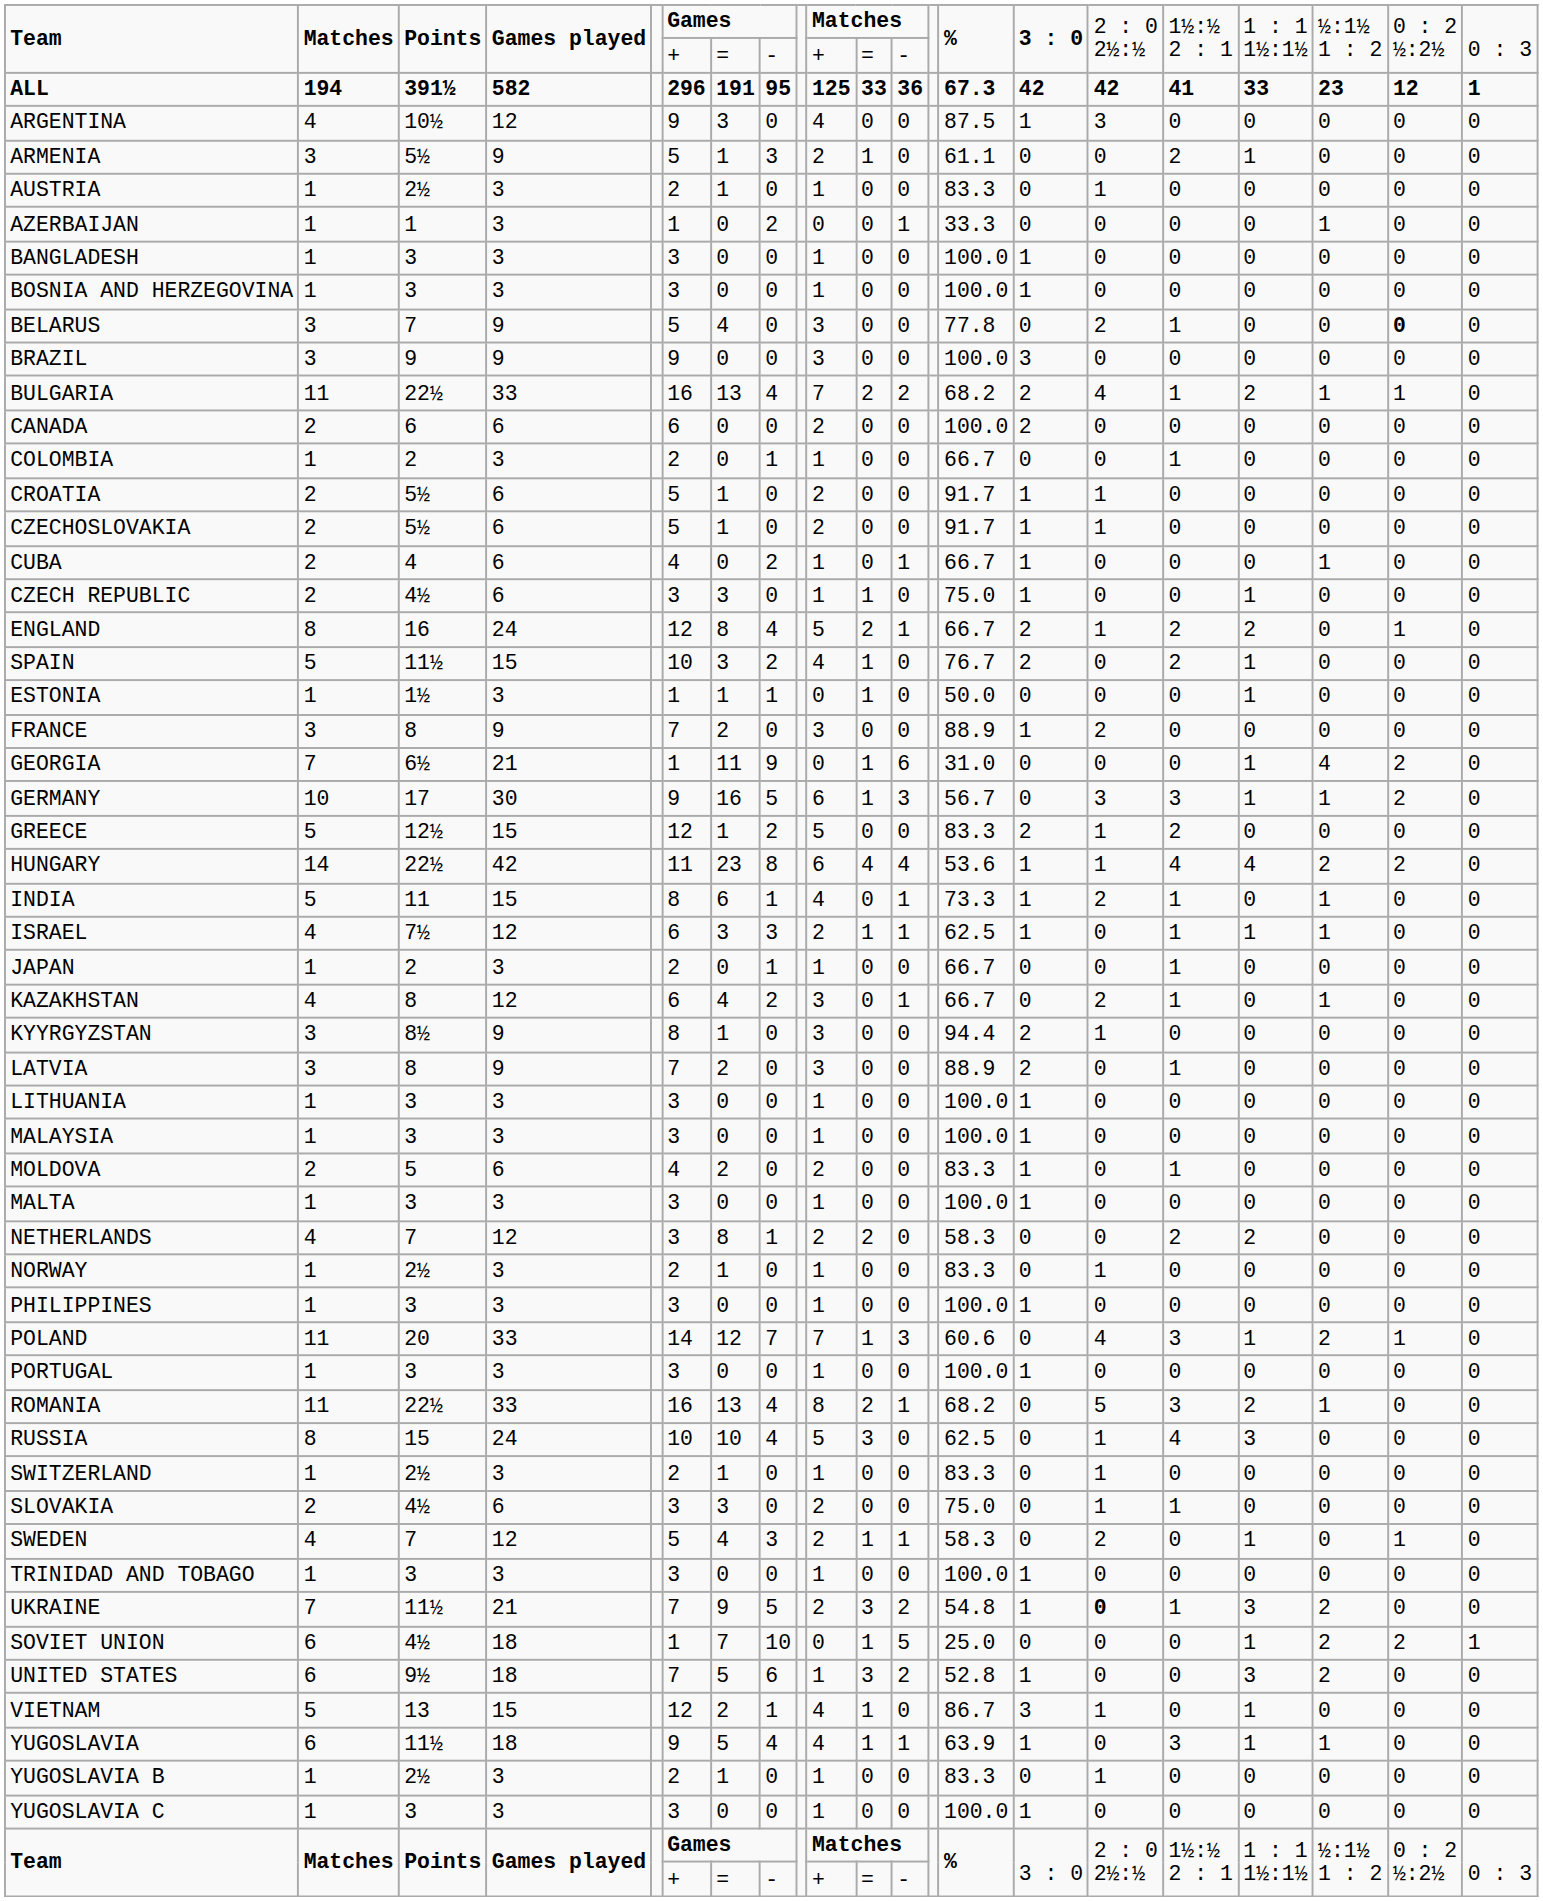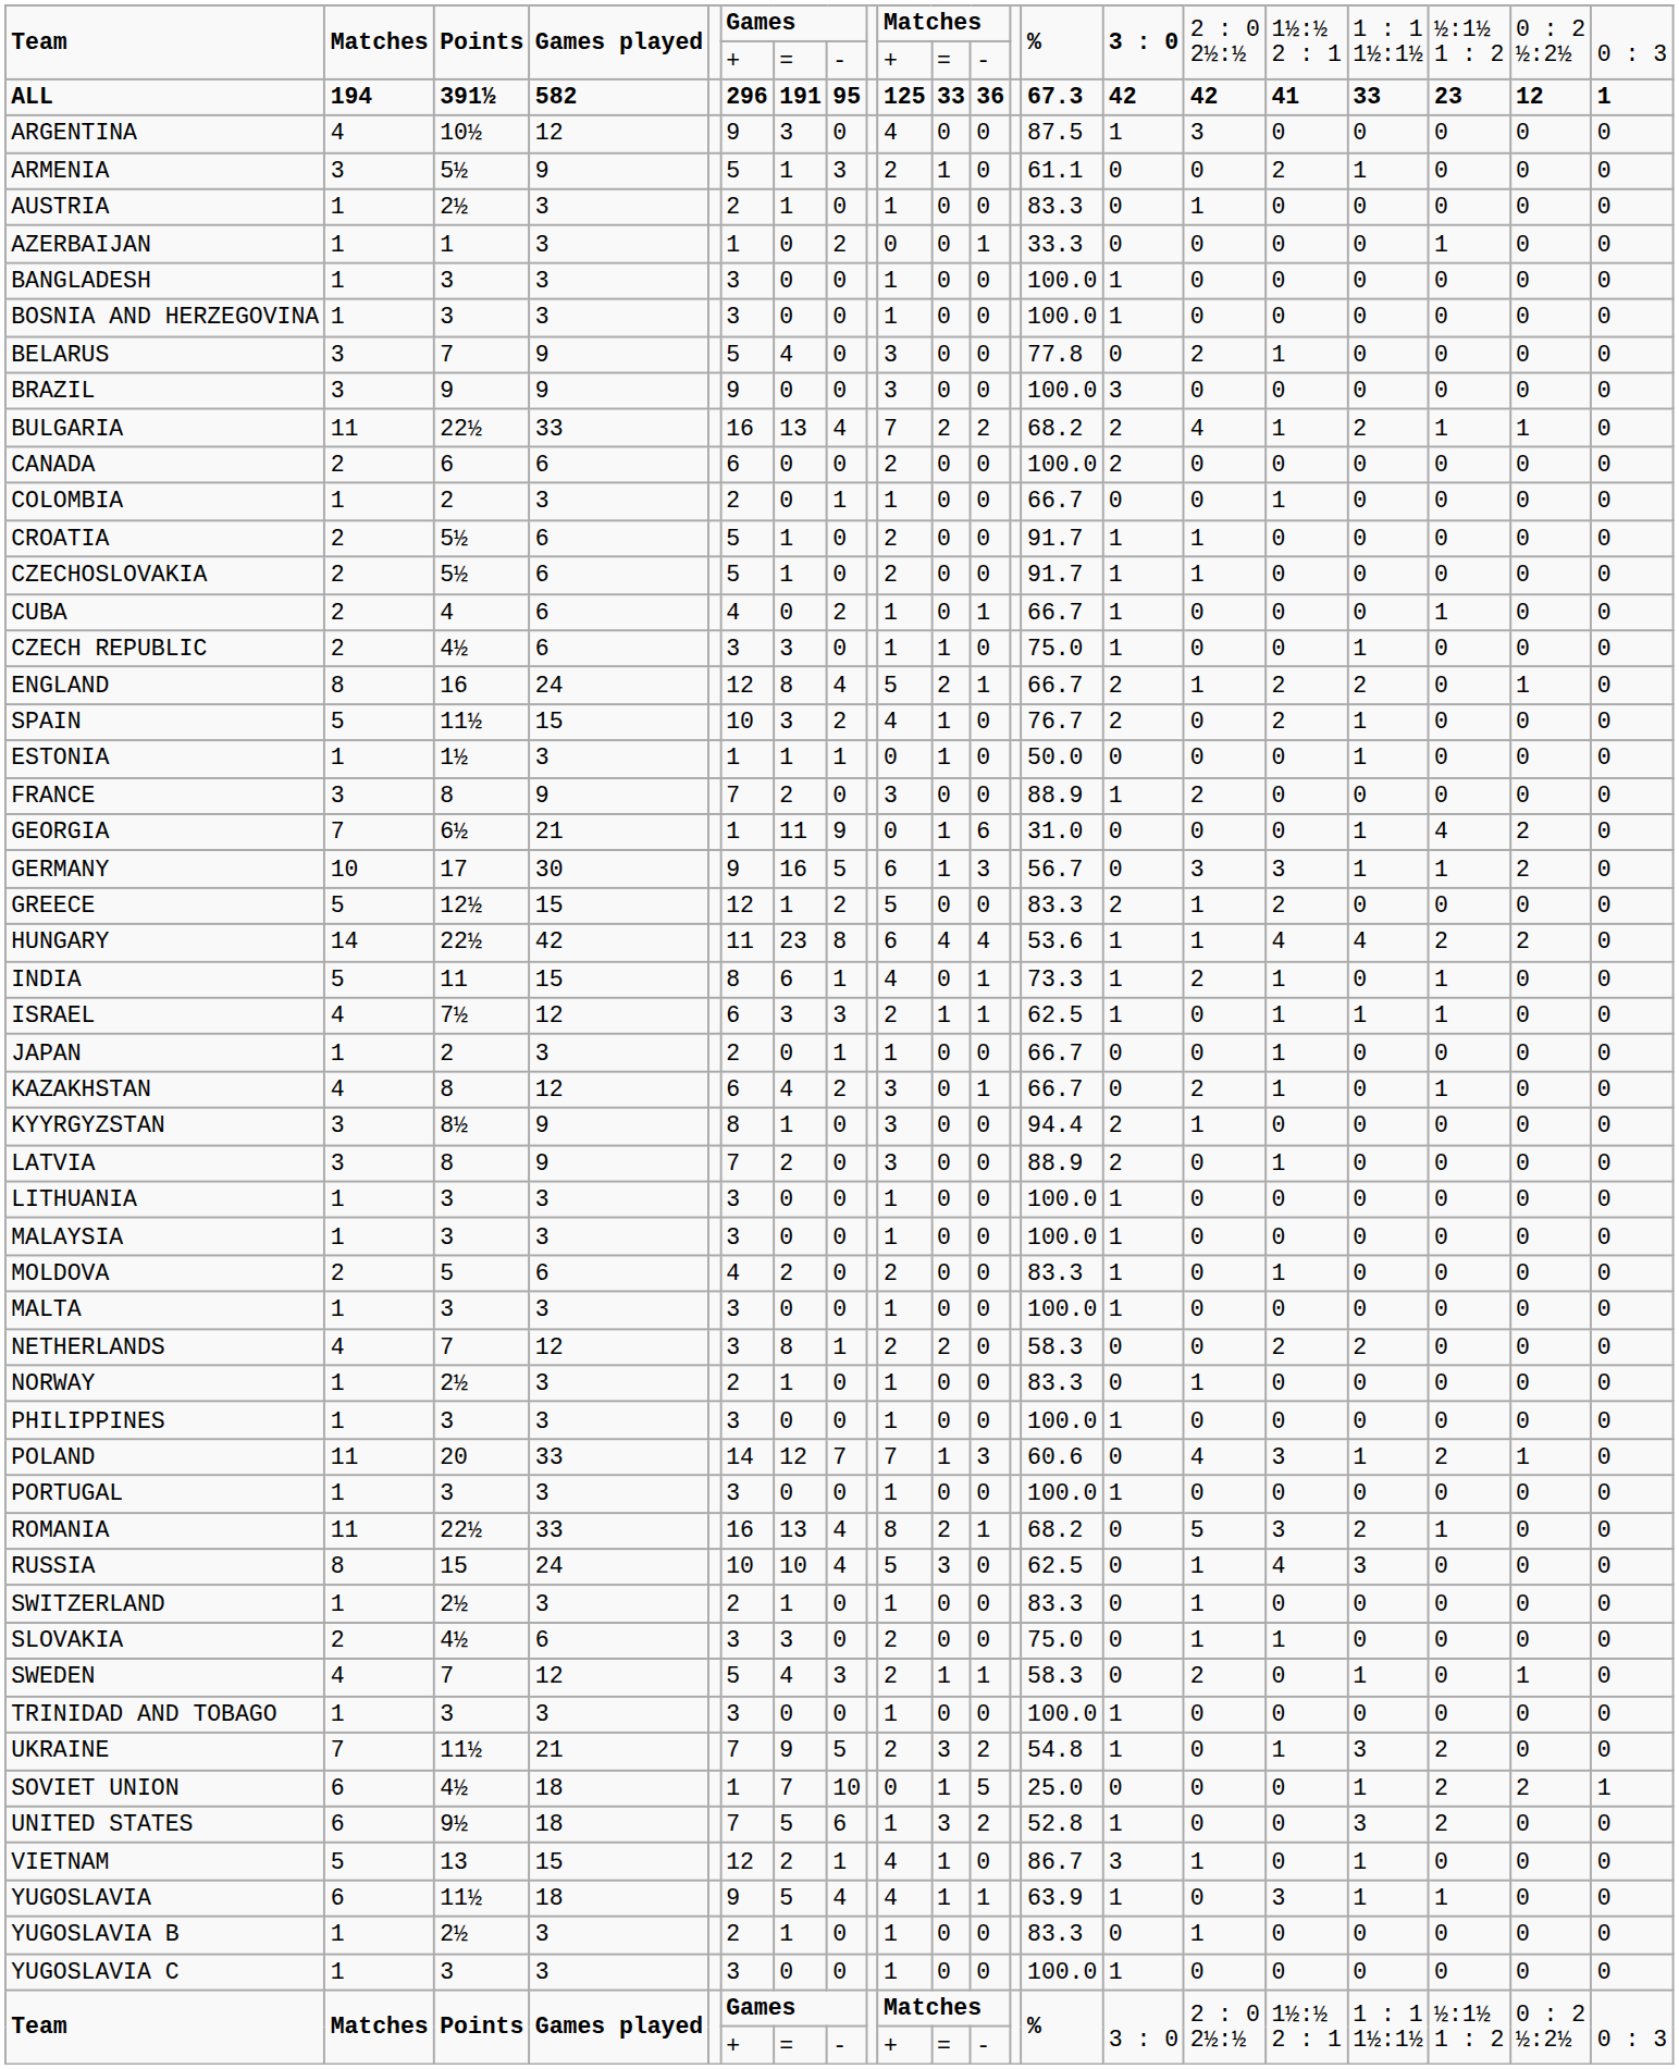BELARUS | column 20: bold -> normal
UKRAINE | column 16: bold -> normal
